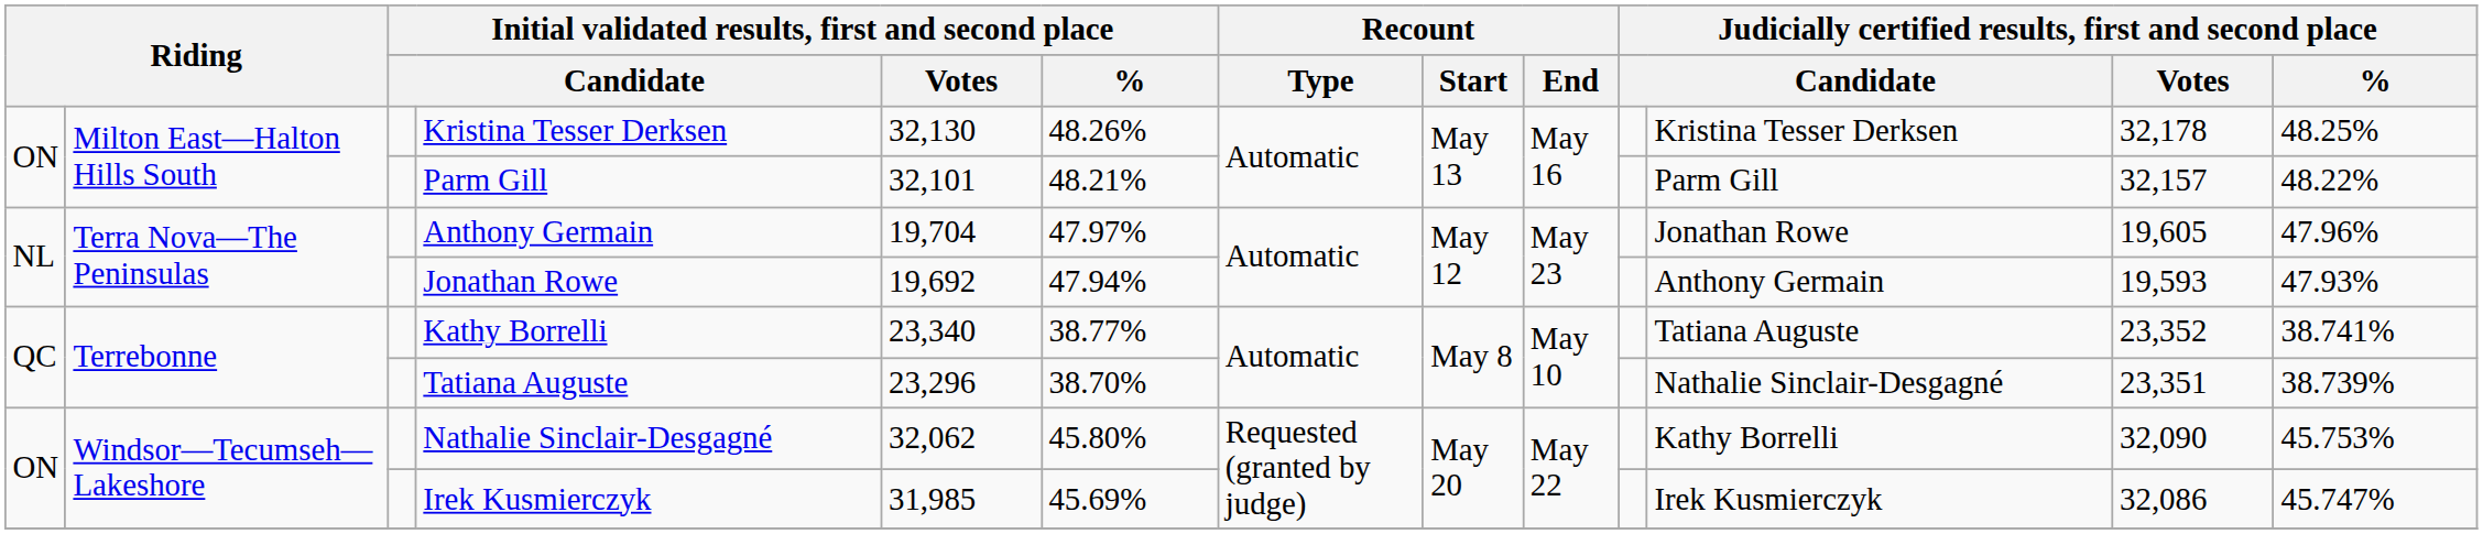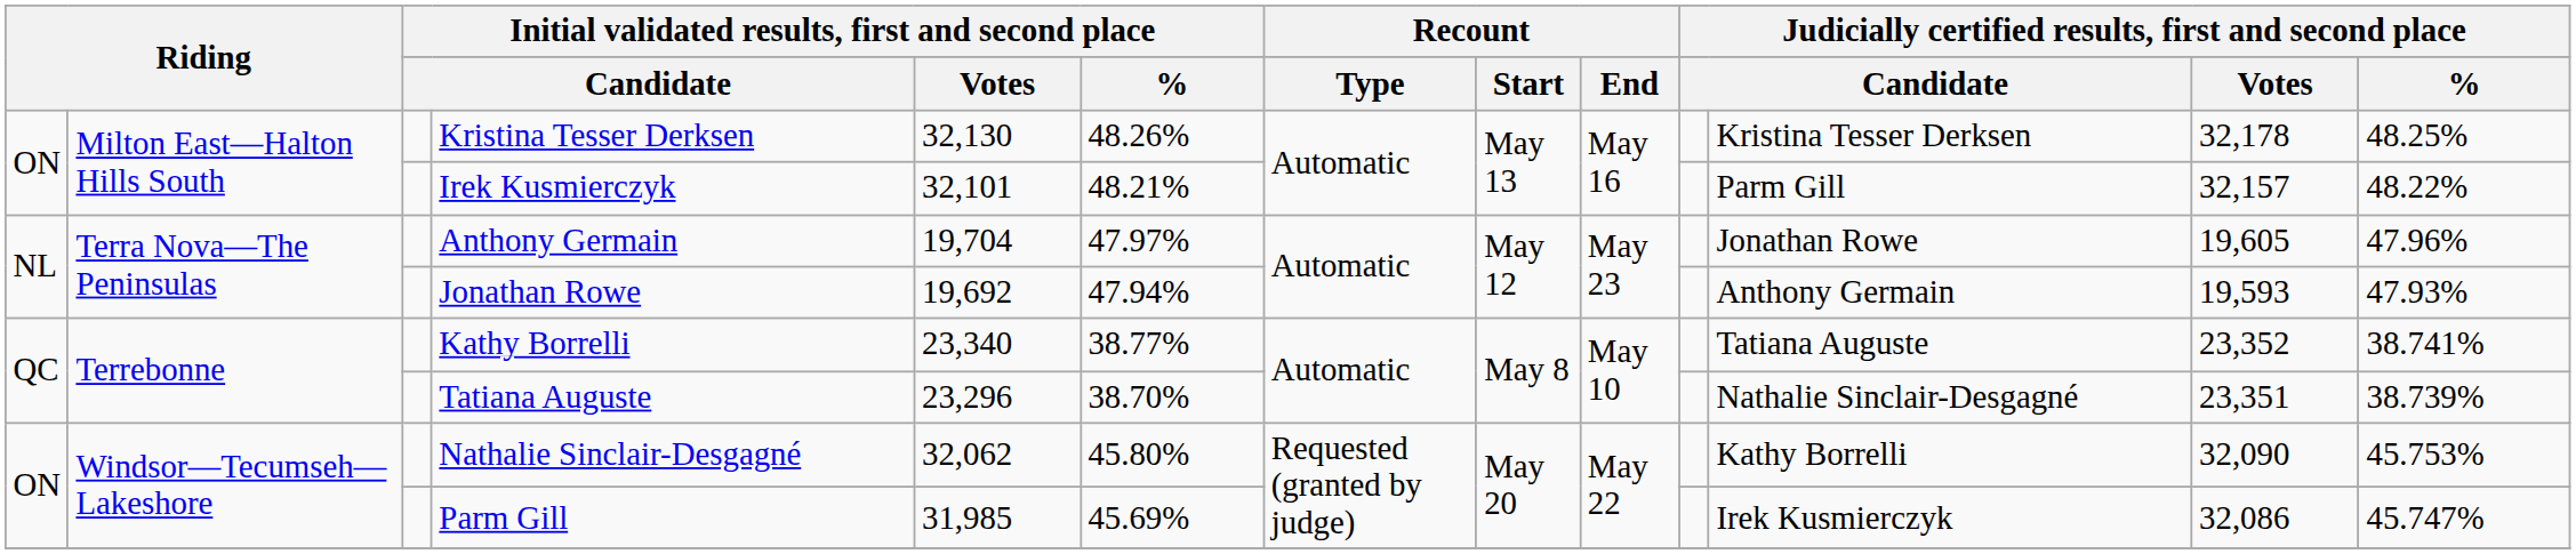row 4 | column 4: Parm Gill -> Irek Kusmierczyk
row 10 | column 4: Irek Kusmierczyk -> Parm Gill
